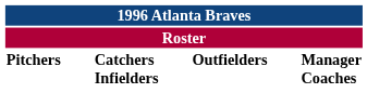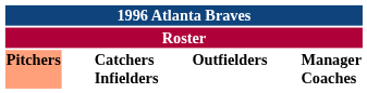Pitchers | column 1: no background -> lightsalmon background
